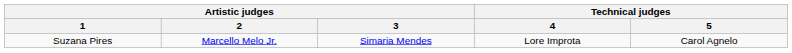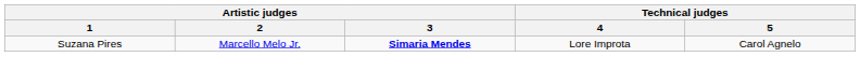Suzana Pires | Artistic judges / 3: normal -> bold
